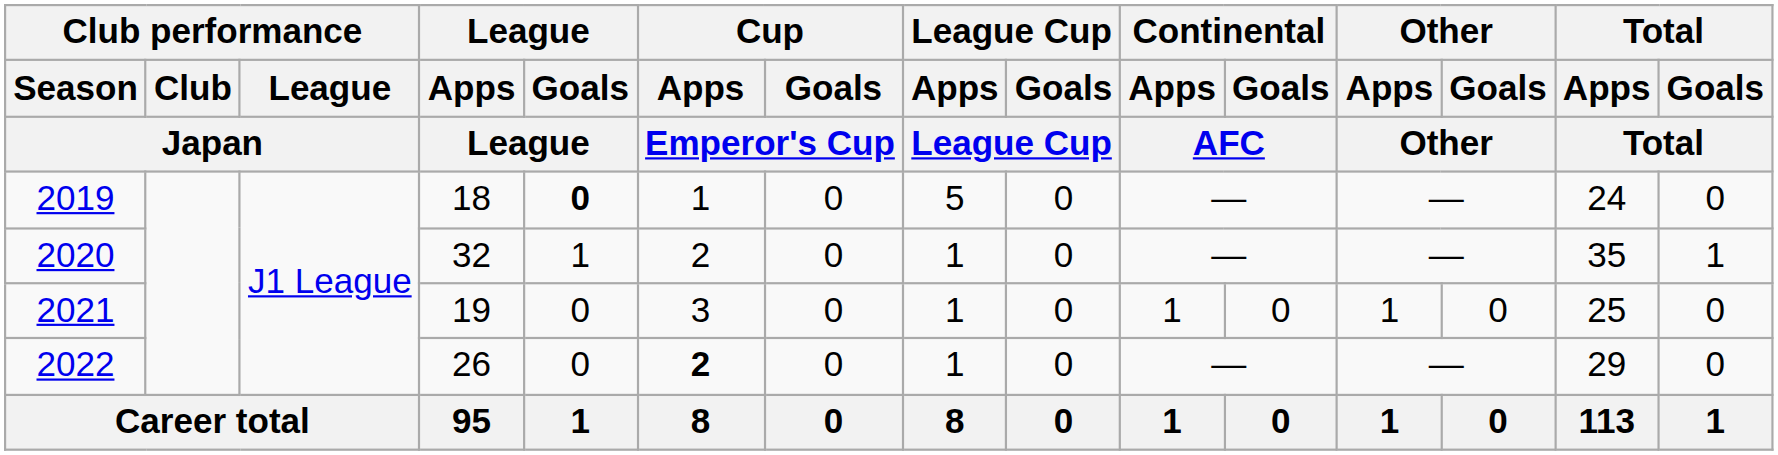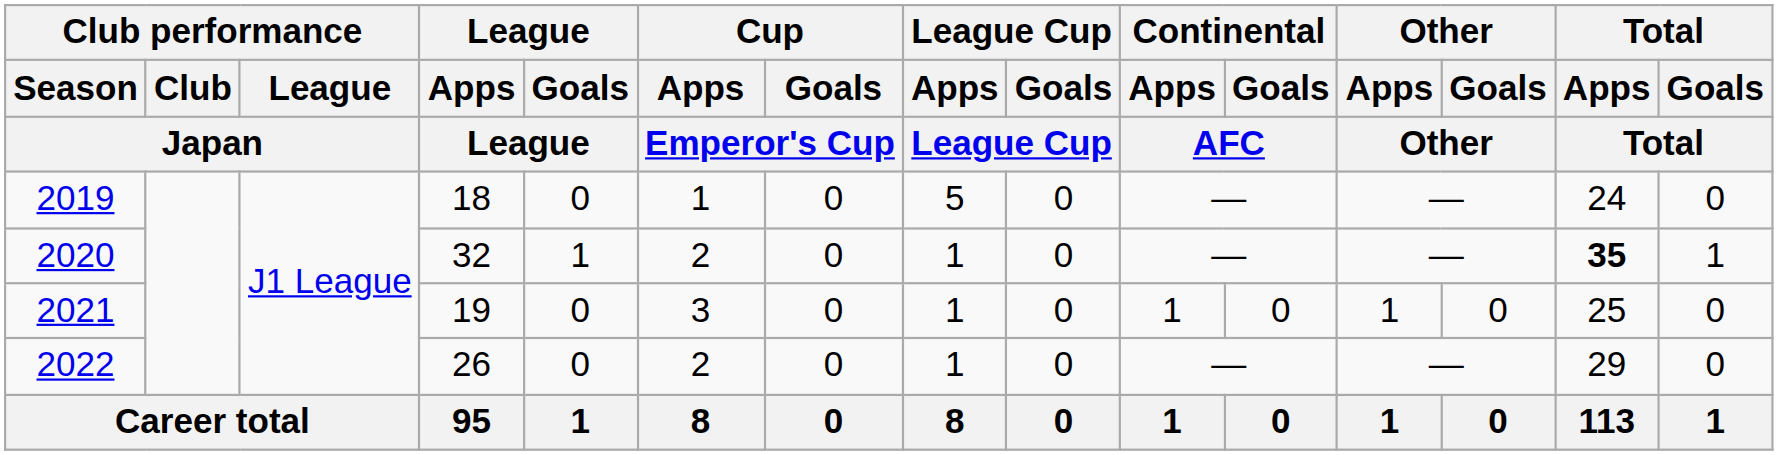2019 | League / Goals / League: bold -> normal
2020 | Total / Apps / Total: normal -> bold
2022 | Cup / Apps / Emperor's Cup: bold -> normal
